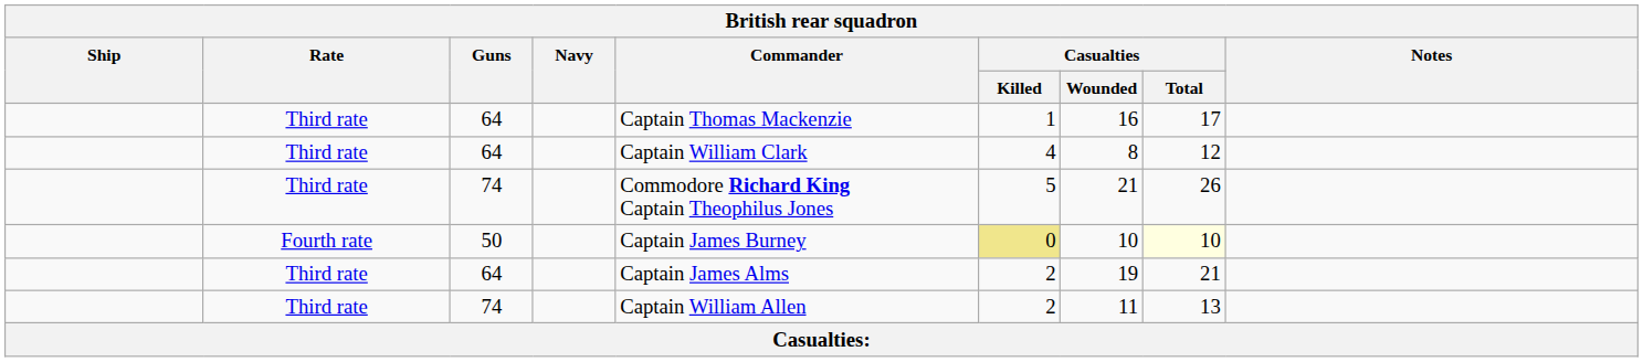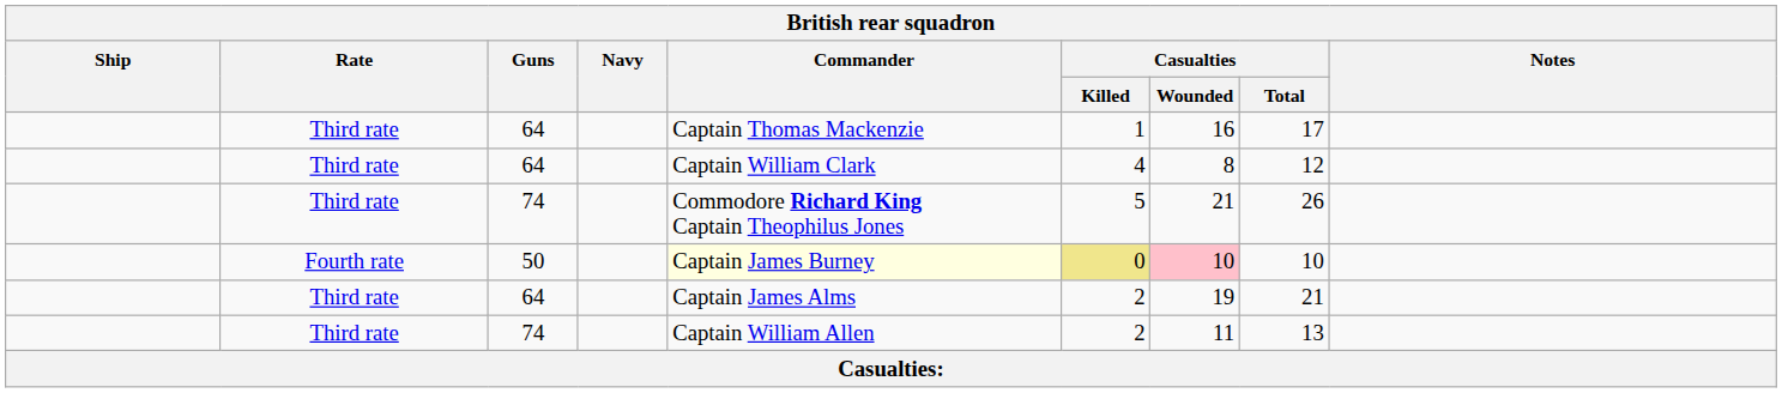50 | Commander: no background -> lightyellow background
50 | Casualties / Wounded: no background -> pink background
50 | Casualties / Total: lightyellow background -> no background
